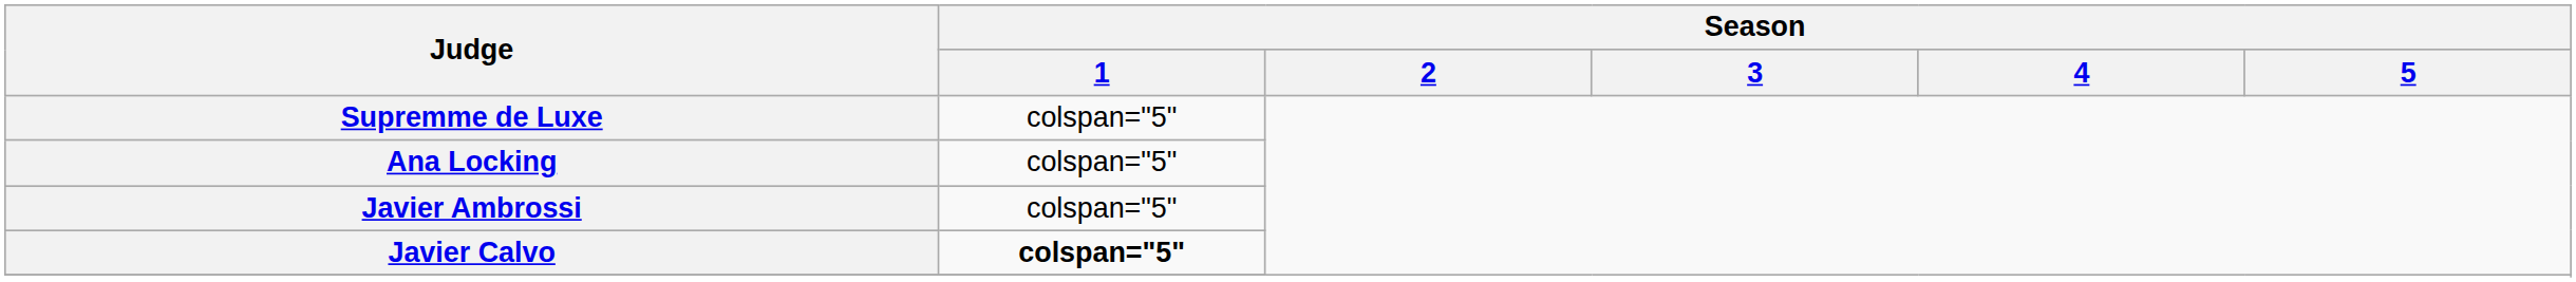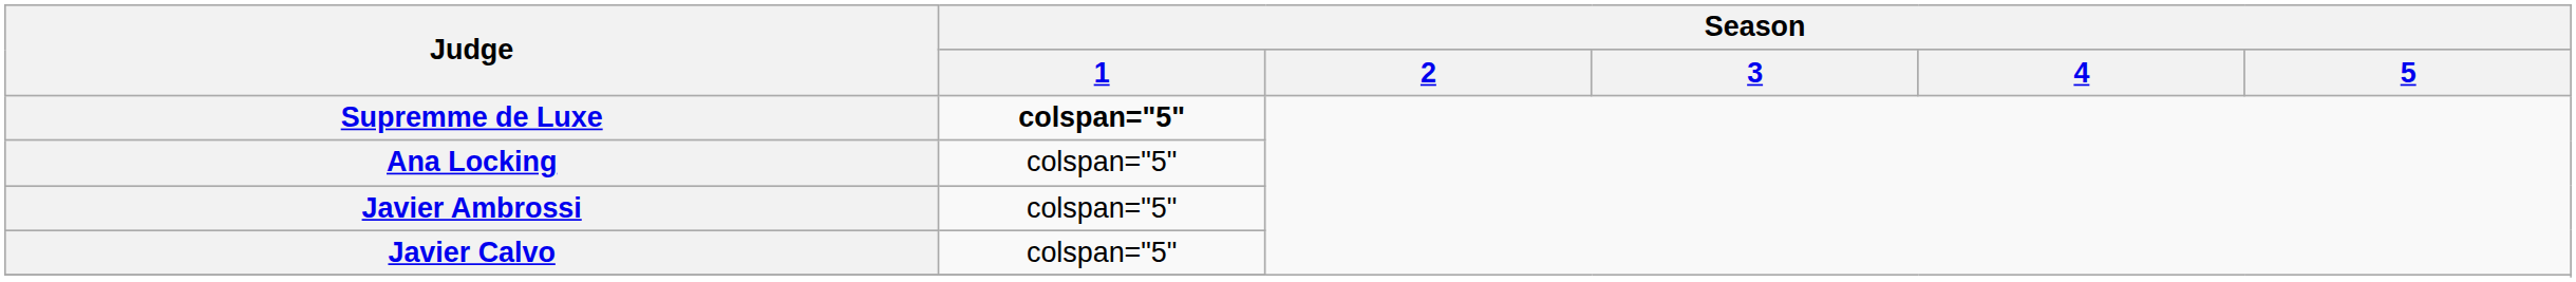Supremme de Luxe | Season / 1: normal -> bold
Javier Calvo | Season / 1: bold -> normal
